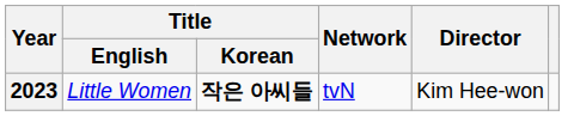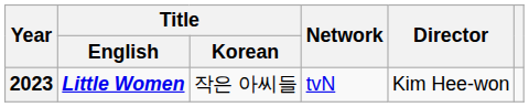2023 | Title / English: normal -> bold
2023 | Title / Korean: bold -> normal
